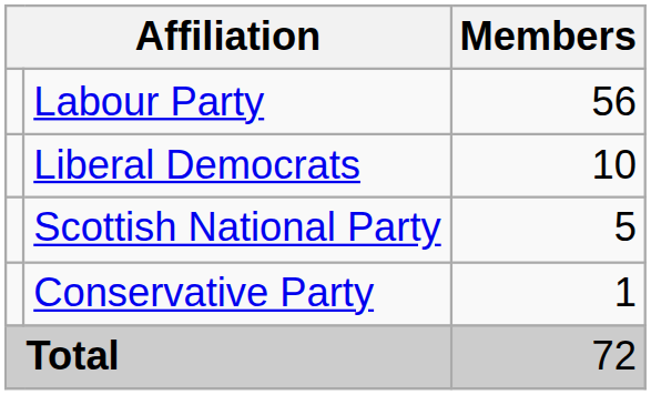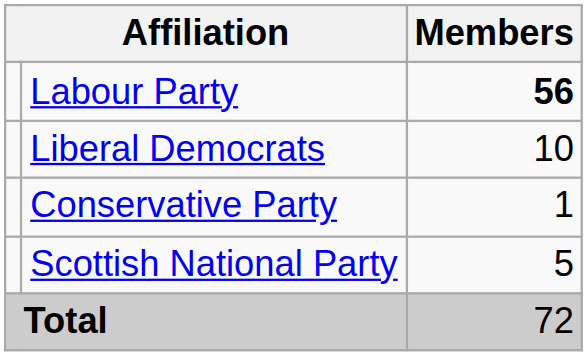Labour Party | Members: normal -> bold
rows swapped: Scottish National Party <-> Conservative Party
